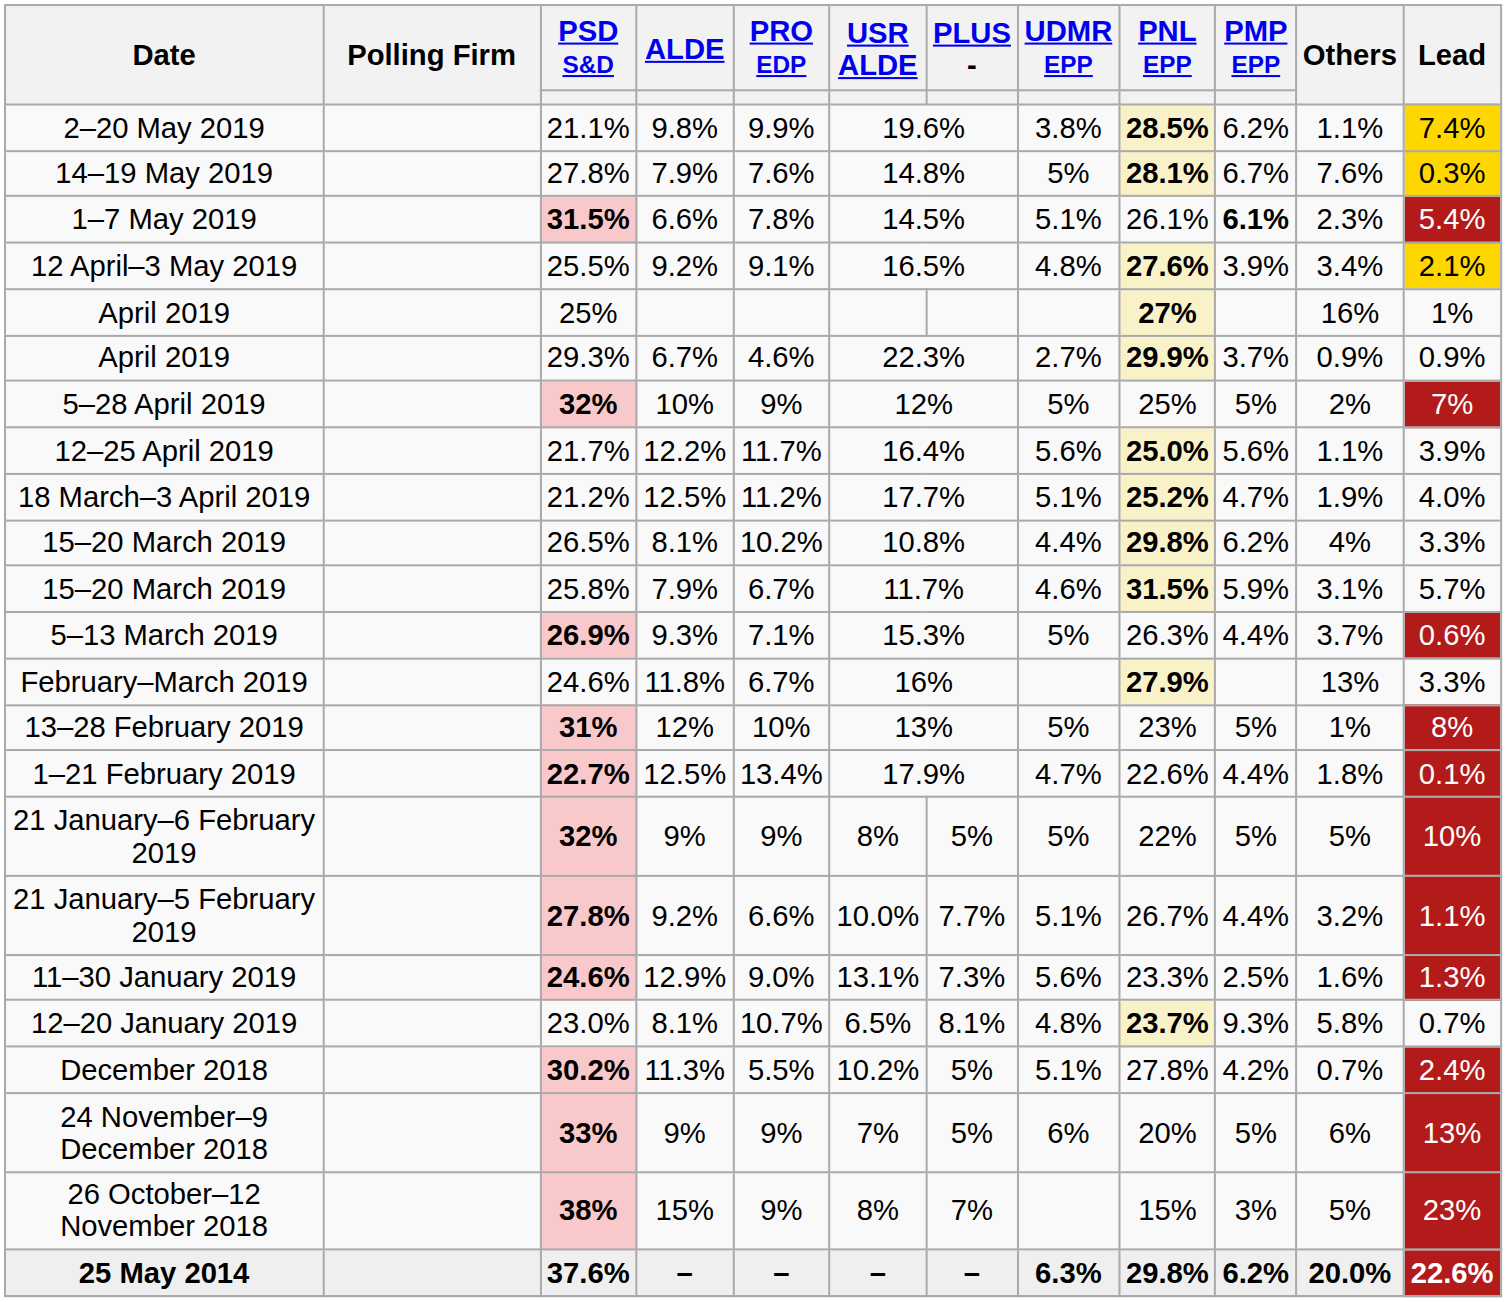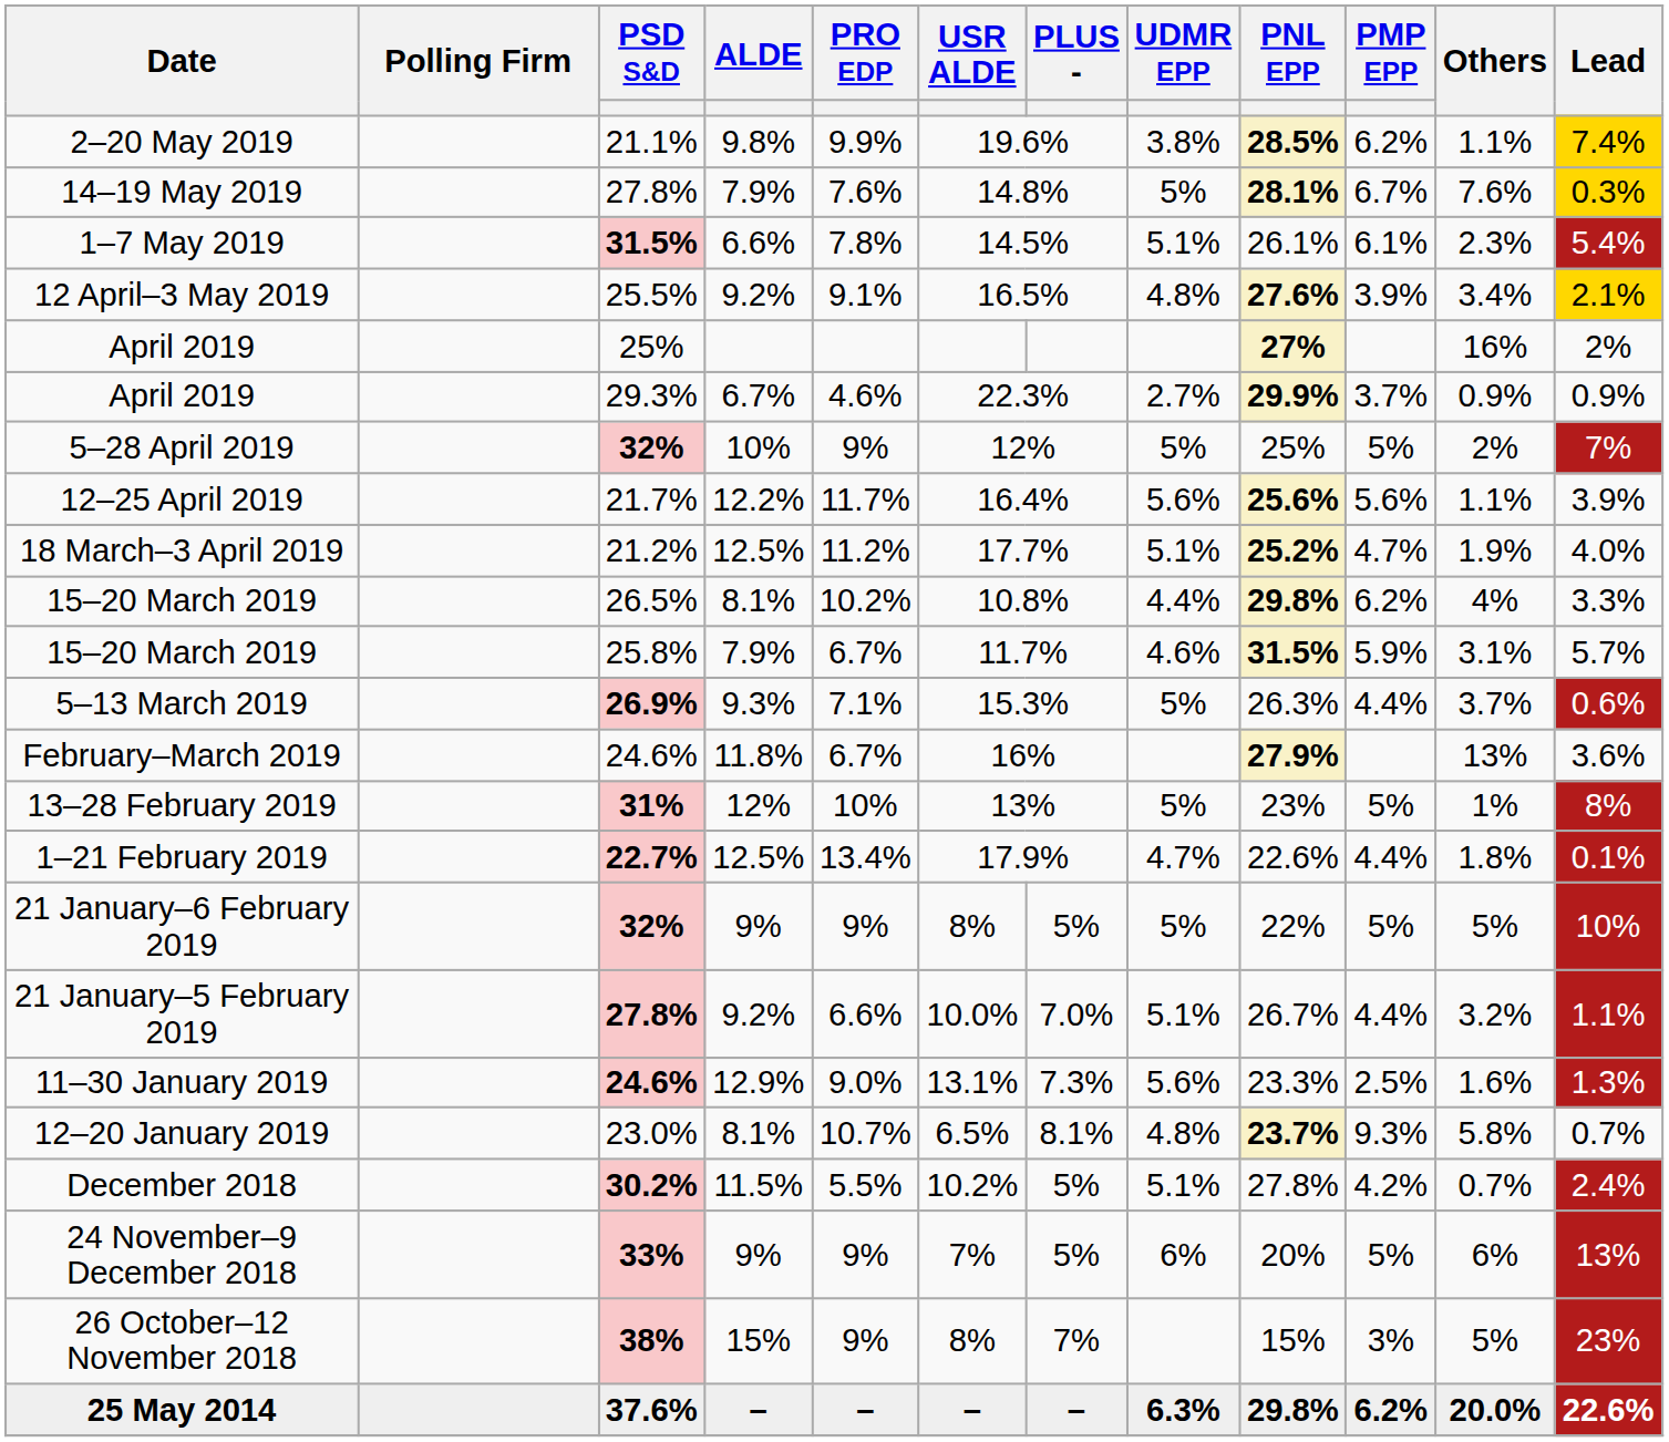1–7 May 2019 | PMP EPP: bold -> normal
April 2019 / 25% | Lead: 1% -> 2%
12–25 April 2019 | PNL EPP: 25.0% -> 25.6%
February–March 2019 | Lead: 3.3% -> 3.6%
21 January–5 February 2019 | PLUS -: 7.7% -> 7.0%
December 2018 | ALDE: 11.3% -> 11.5%
